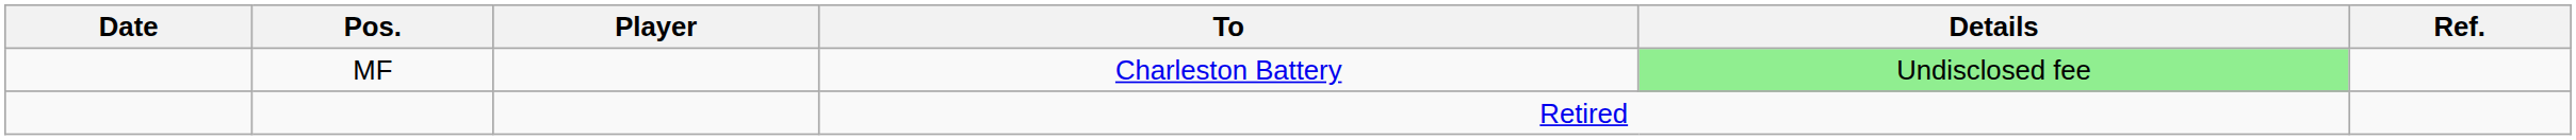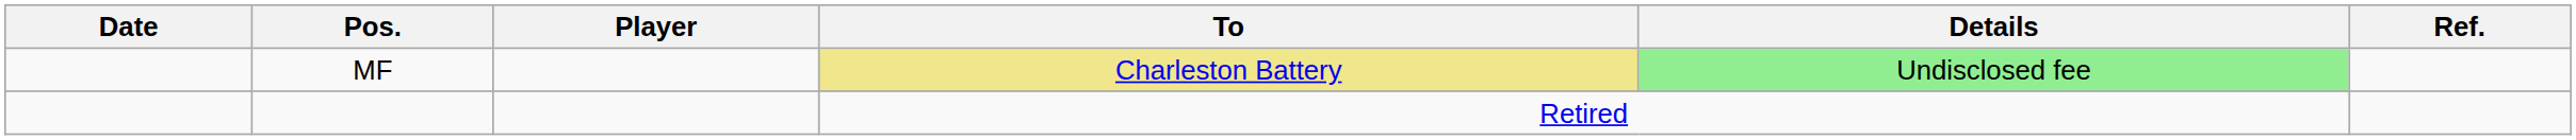MF | To: no background -> khaki background
